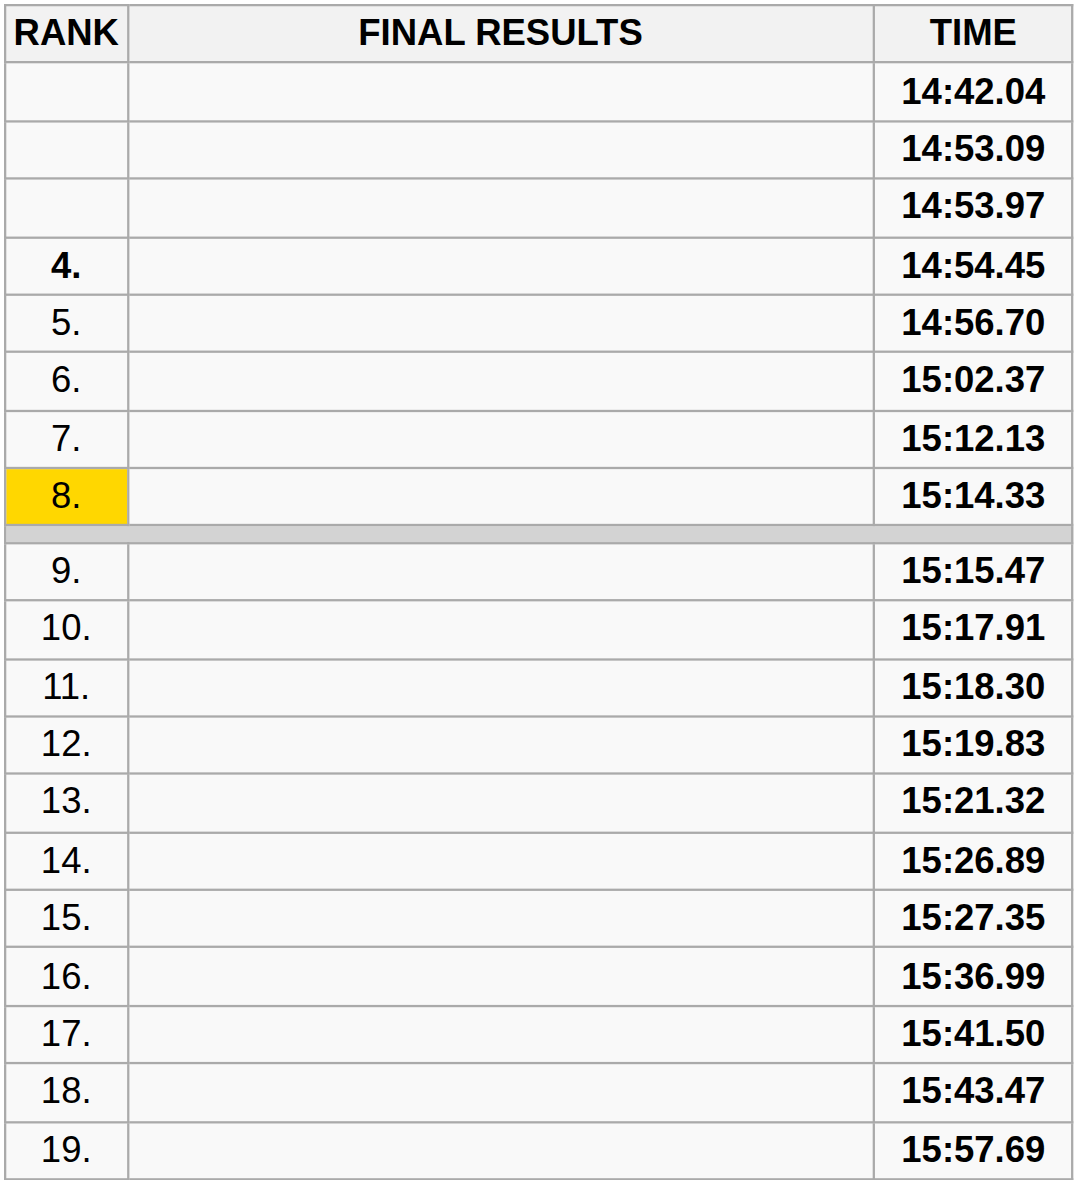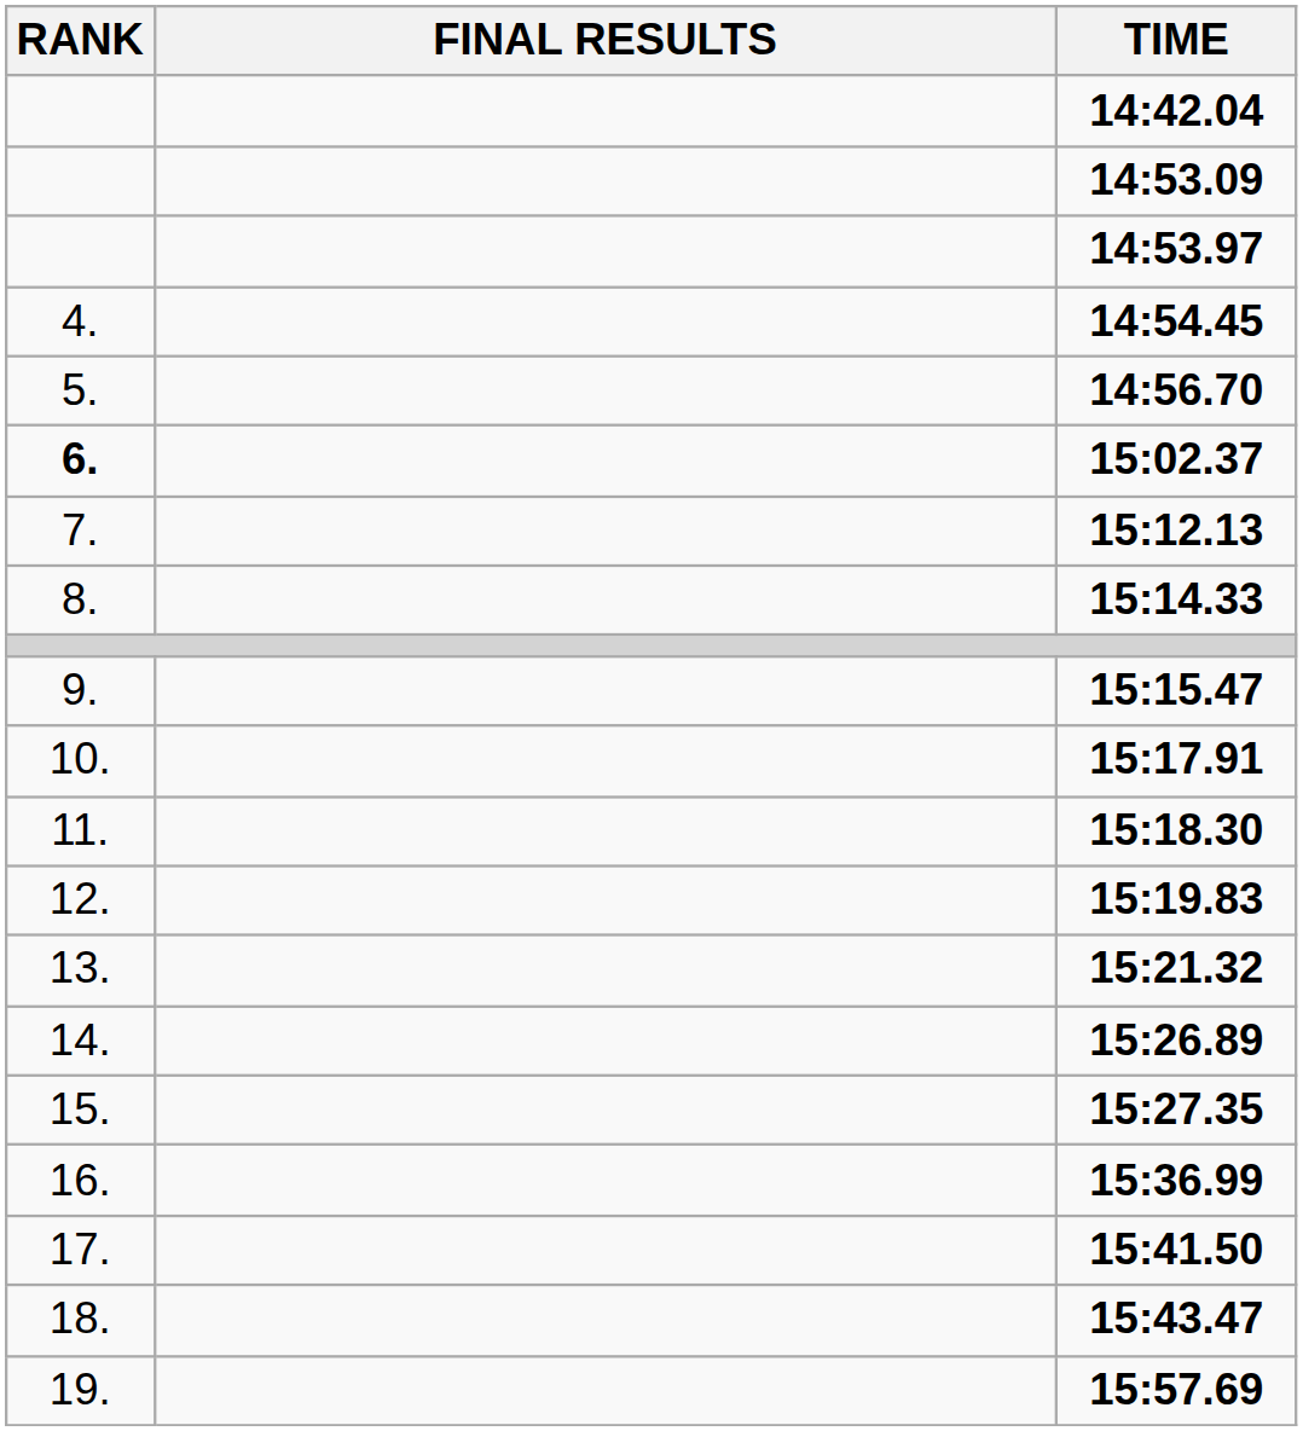14:54.45 | RANK: bold -> normal
15:02.37 | RANK: normal -> bold
15:14.33 | RANK: gold background -> no background
